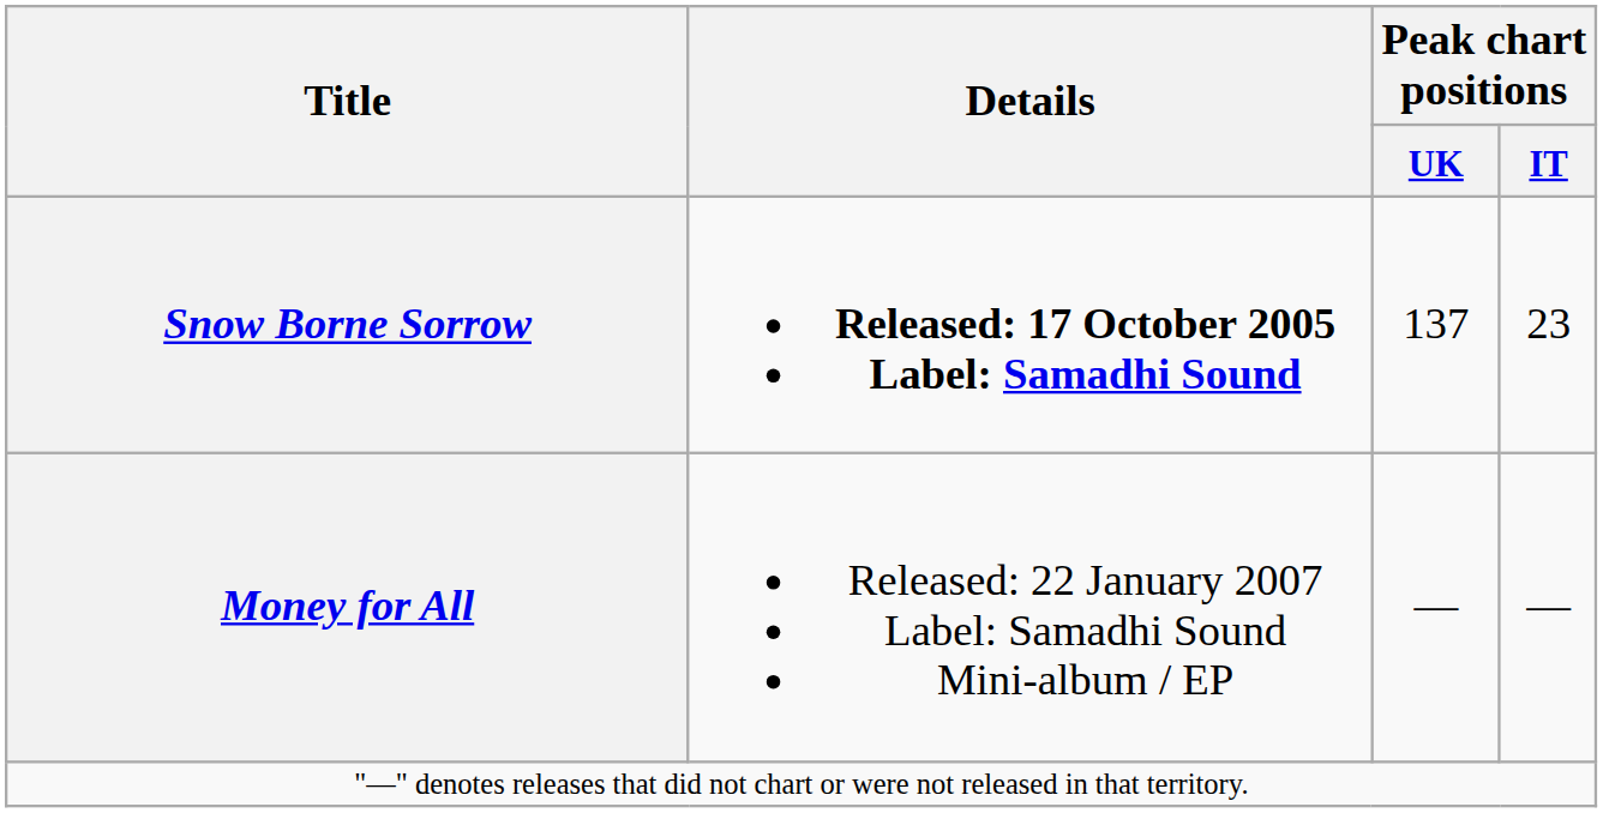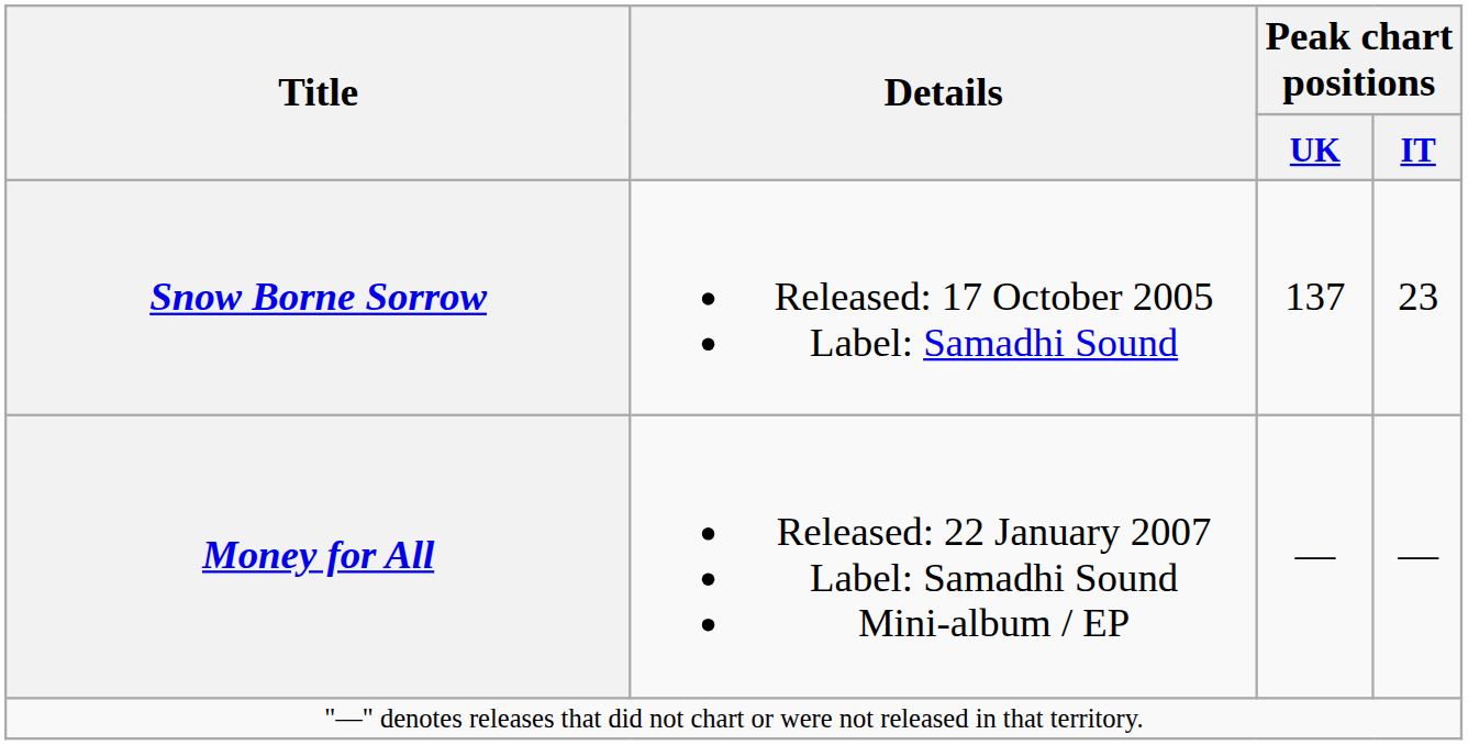Snow Borne Sorrow | Details: bold -> normal
